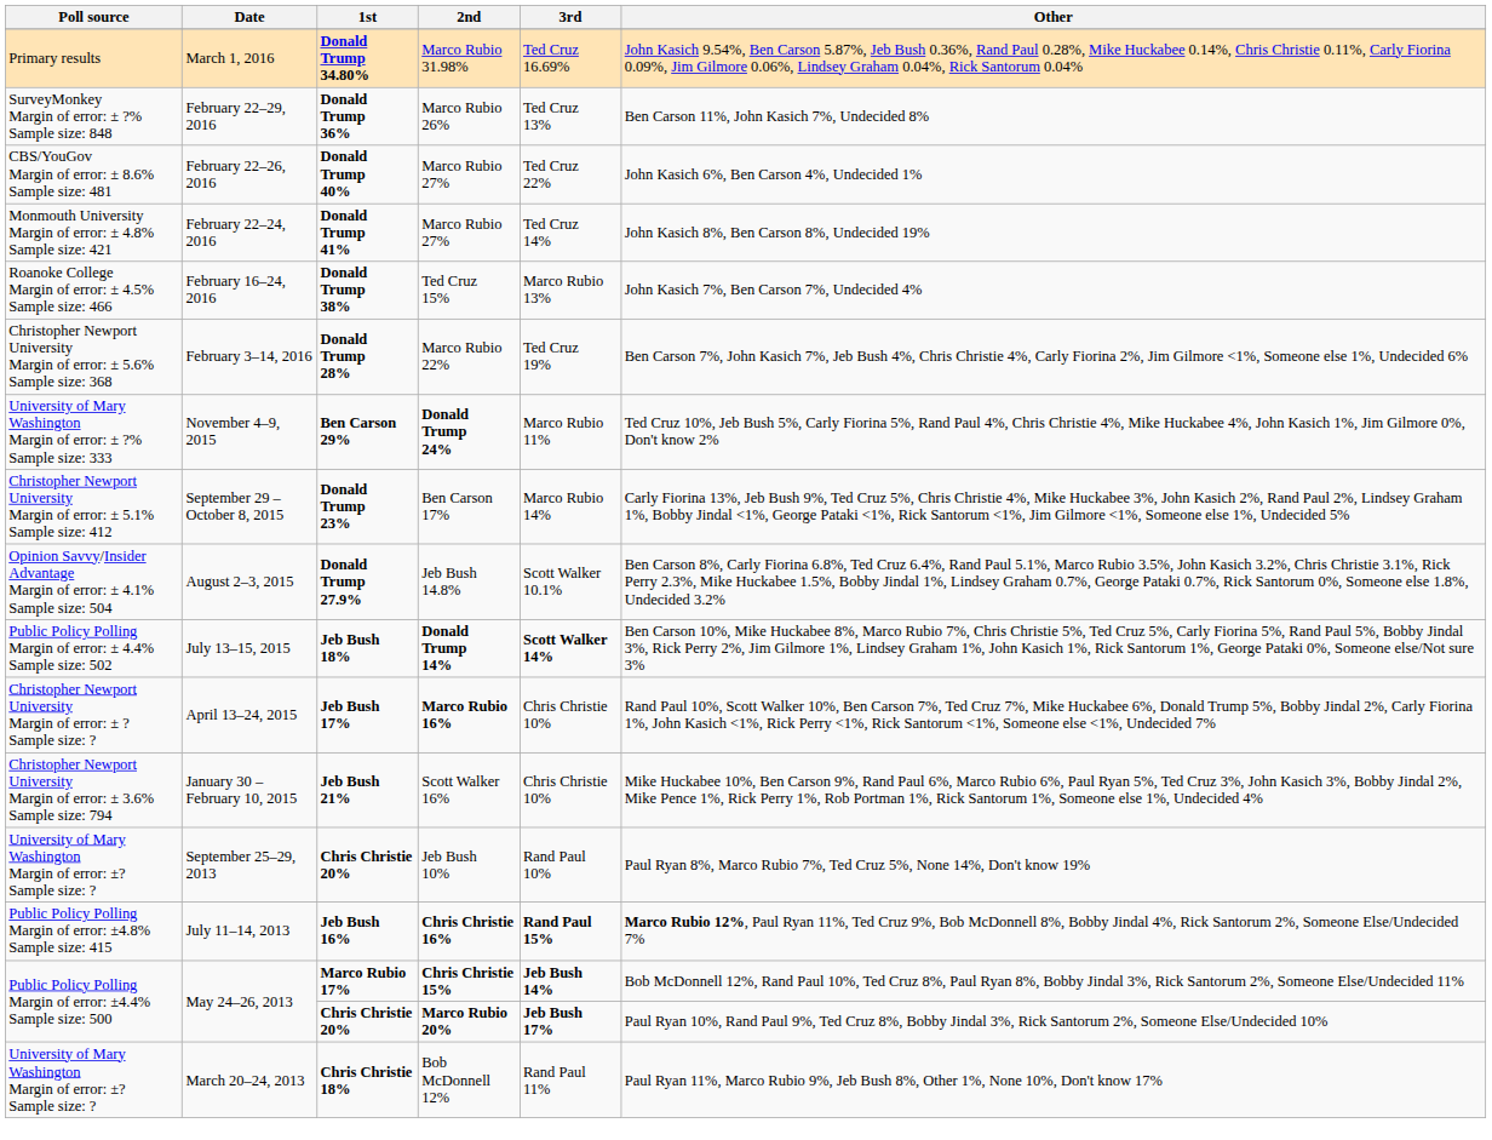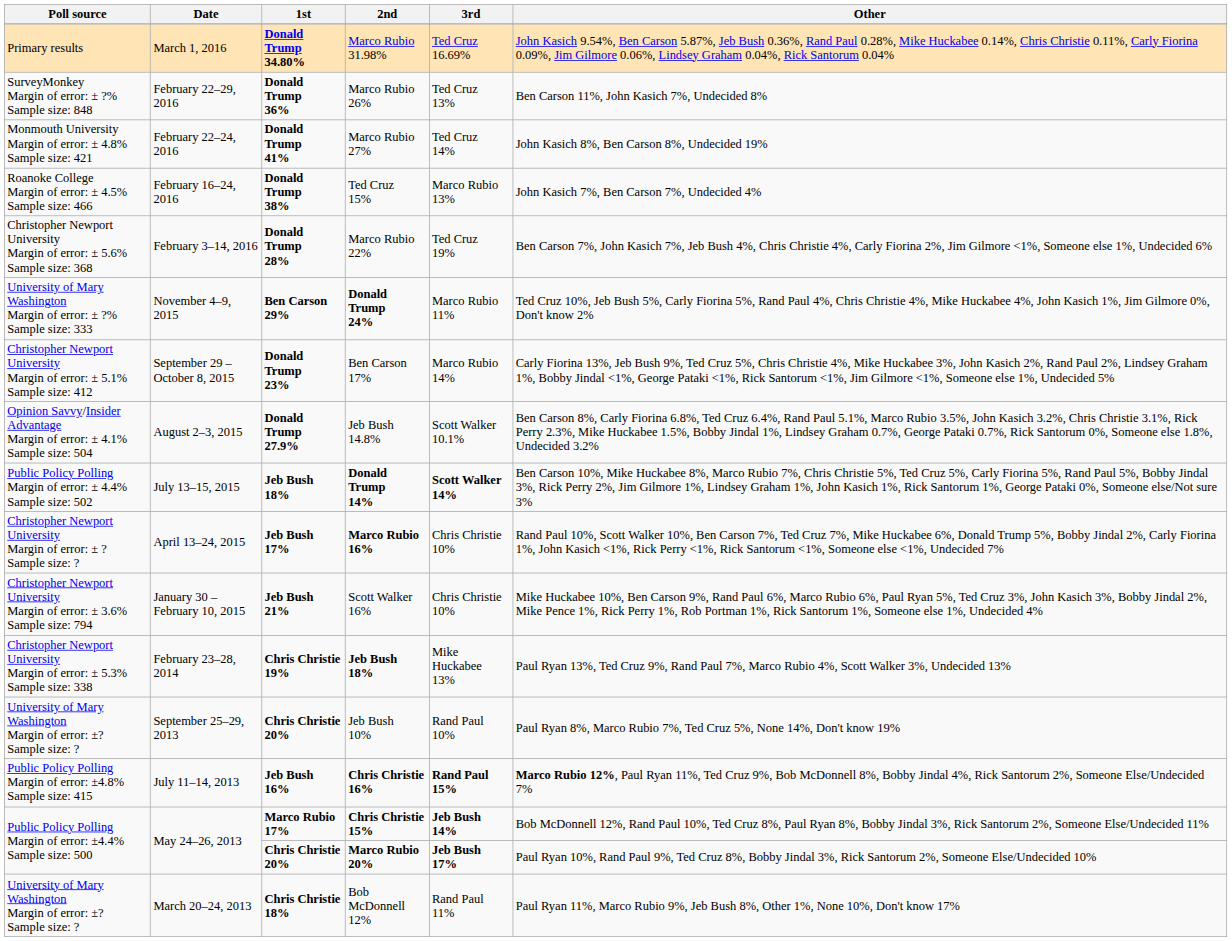- row: CBS/YouGov Margin of error: ± 8.6% Sample size: 481 | February 22–26, 2016 | Donald Trump 40% | Marco Rubio 27% | Ted Cruz 22% | John Kasich 6%, Ben Carson 4%, Undecided 1%
+ row: Christopher Newport University Margin of error: ± 5.3% Sample size: 338 | February 23–28, 2014 | Chris Christie 19% | Jeb Bush 18% | Mike Huckabee 13% | Paul Ryan 13%, Ted Cruz 9%, Rand Paul 7%, Marco Rubio 4%, Scott Walker 3%, Undecided 13%
